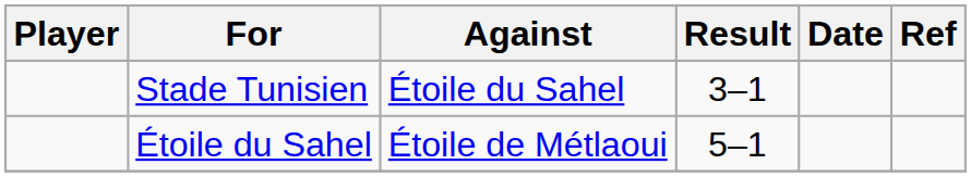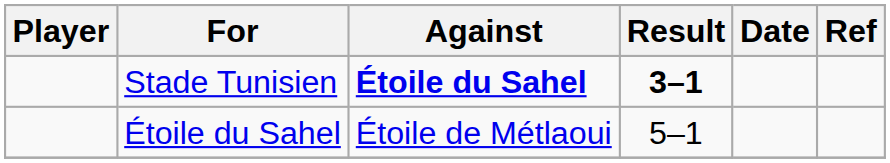Stade Tunisien | Against: normal -> bold
Stade Tunisien | Result: normal -> bold
